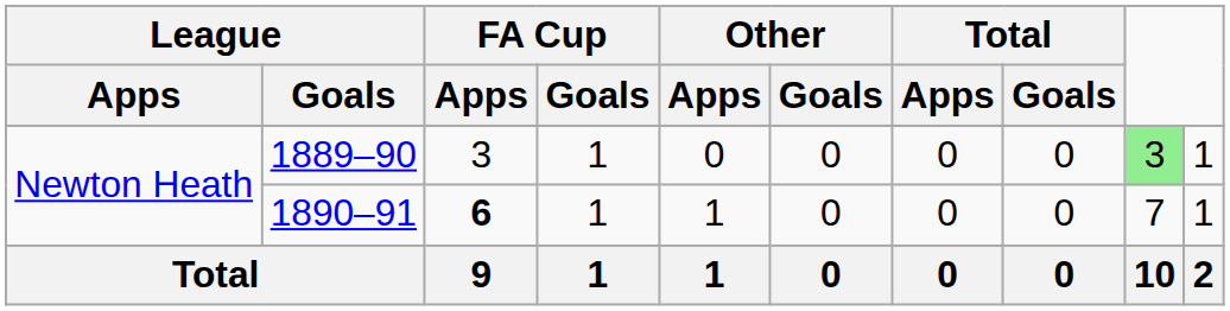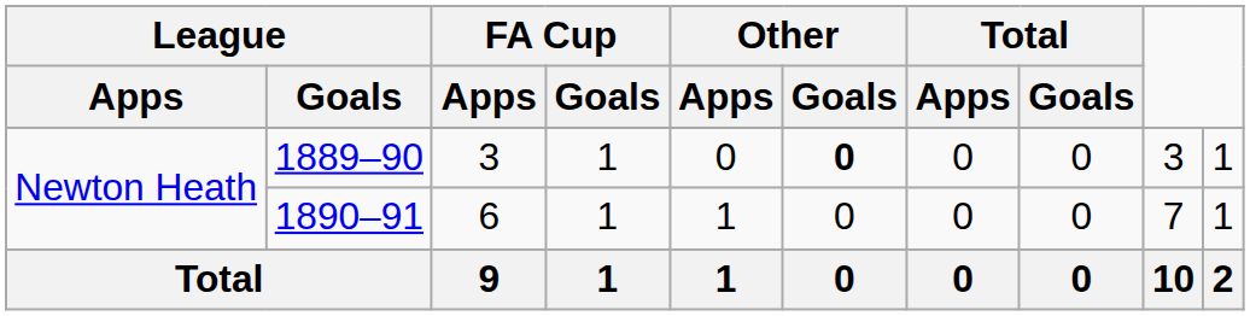1889–90 | Other / Goals: normal -> bold
1889–90 | column 9: lightgreen background -> no background
1890–91 | FA Cup / Apps: bold -> normal
